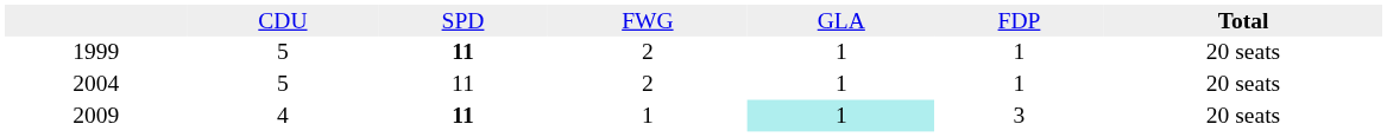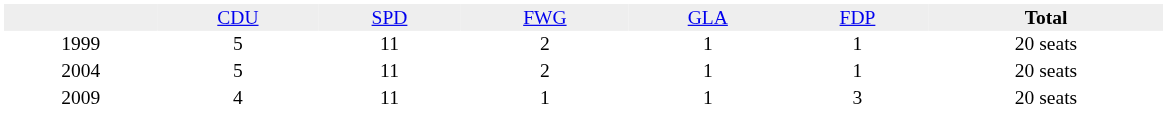1999 | column 3: bold -> normal
2009 | column 3: bold -> normal
2009 | column 5: paleturquoise background -> no background
